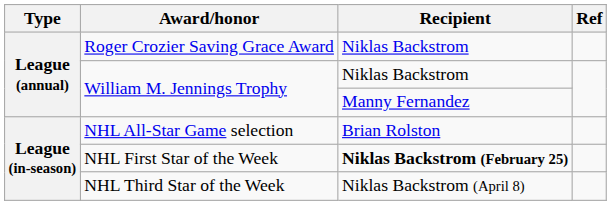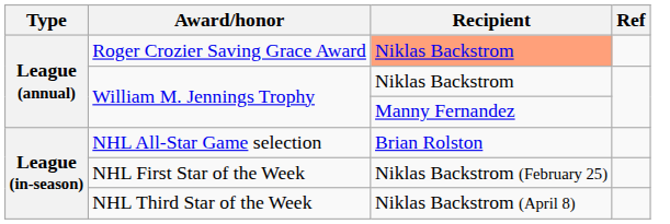Roger Crozier Saving Grace Award | Recipient: no background -> lightsalmon background
NHL First Star of the Week | Recipient: bold -> normal
